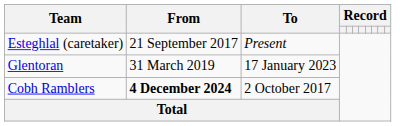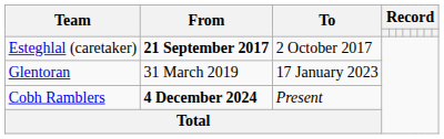Esteghlal (caretaker) | From: normal -> bold
Esteghlal (caretaker) | To: Present -> 2 October 2017
Cobh Ramblers | To: 2 October 2017 -> Present
